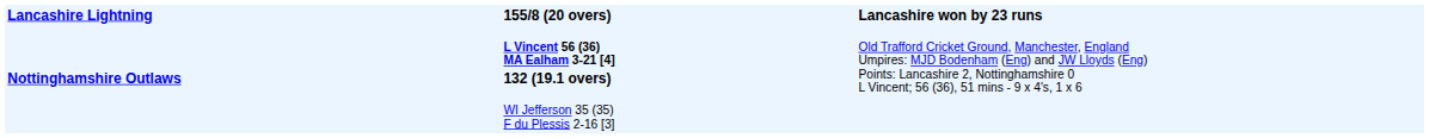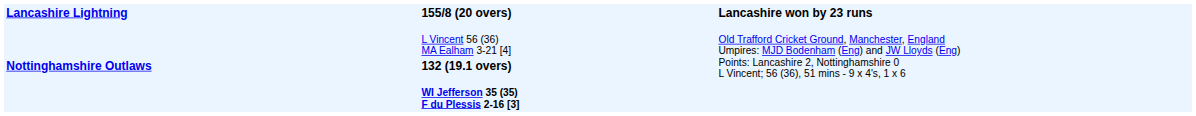L Vincent 56 (36) MA Ealham 3-21 [4] | 155/8 (20 overs): bold -> normal
WI Jefferson 35 (35) F du Plessis 2-16 [3] | 155/8 (20 overs): normal -> bold
